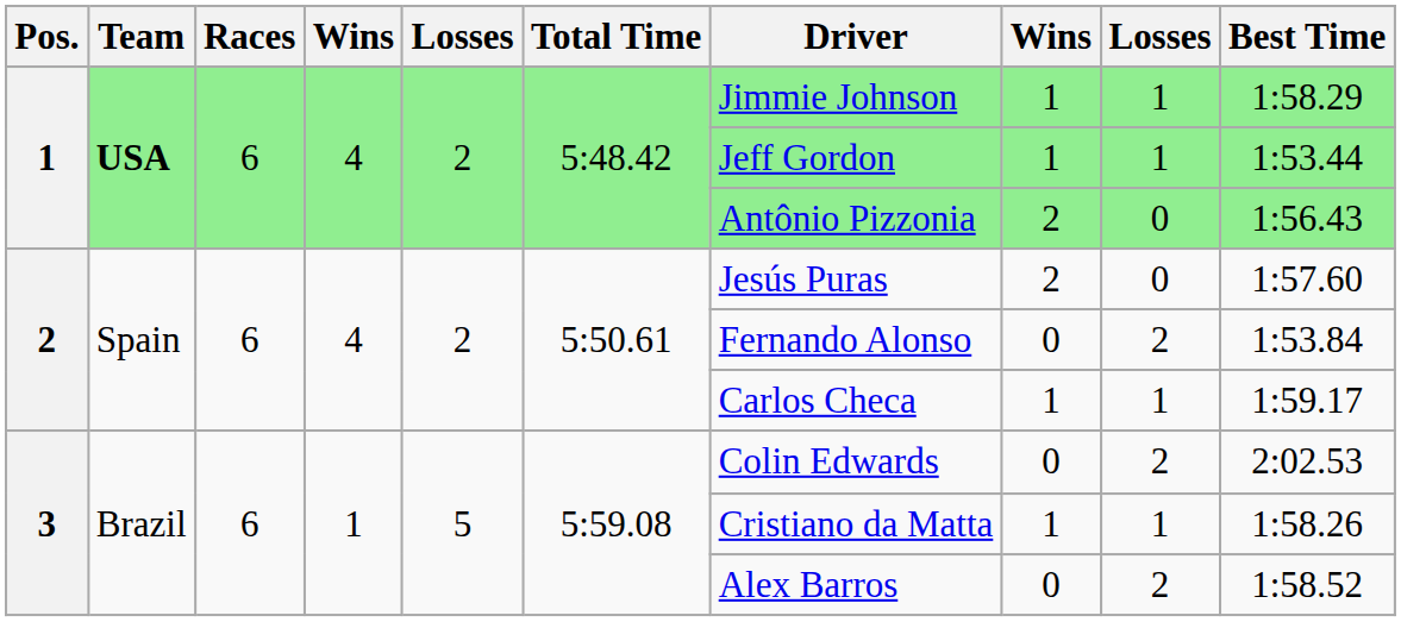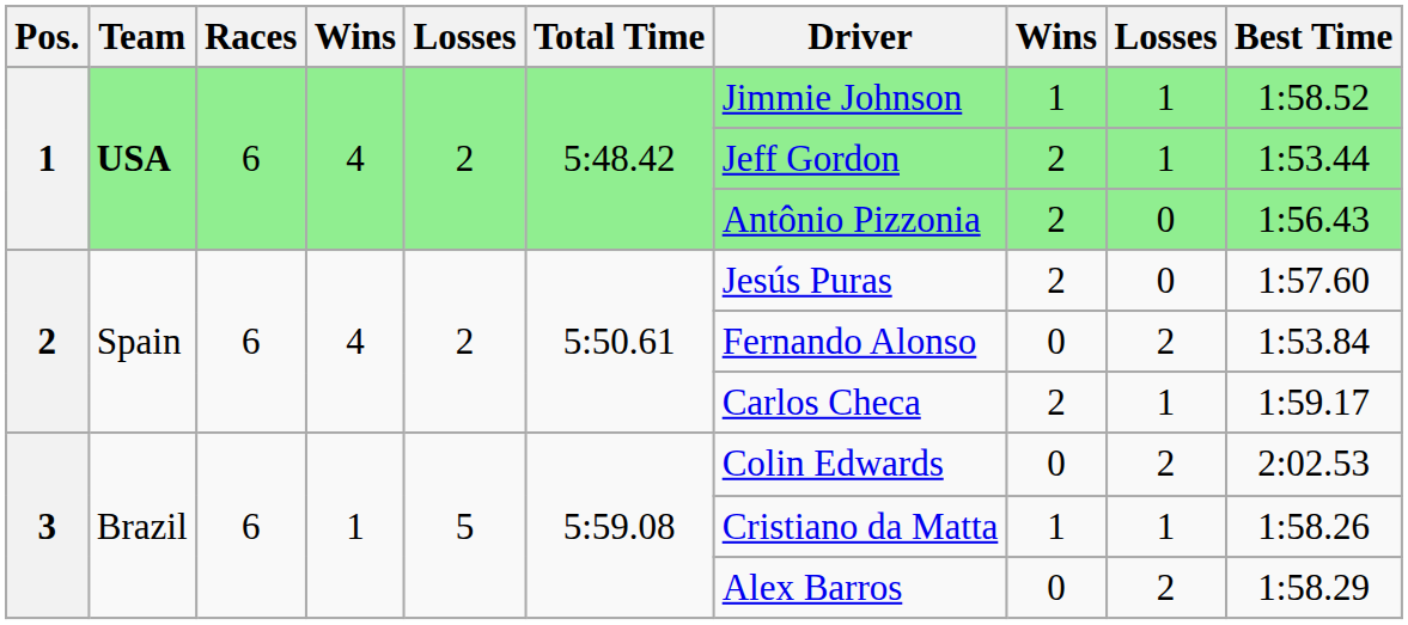row 2 | Best Time: 1:58.29 -> 1:58.52
row 3 | column 8: 1 -> 2
row 7 | column 8: 1 -> 2
row 10 | Best Time: 1:58.52 -> 1:58.29
